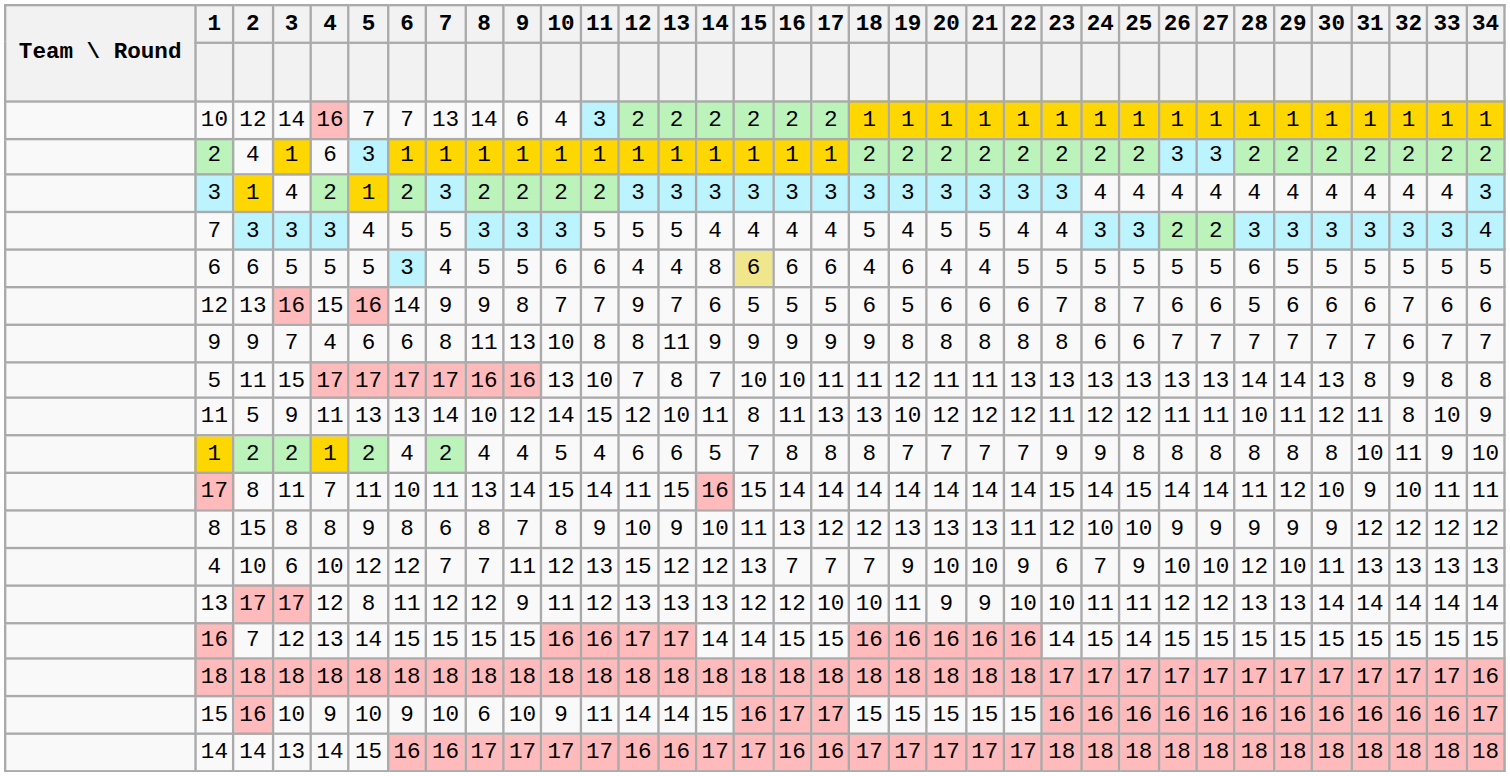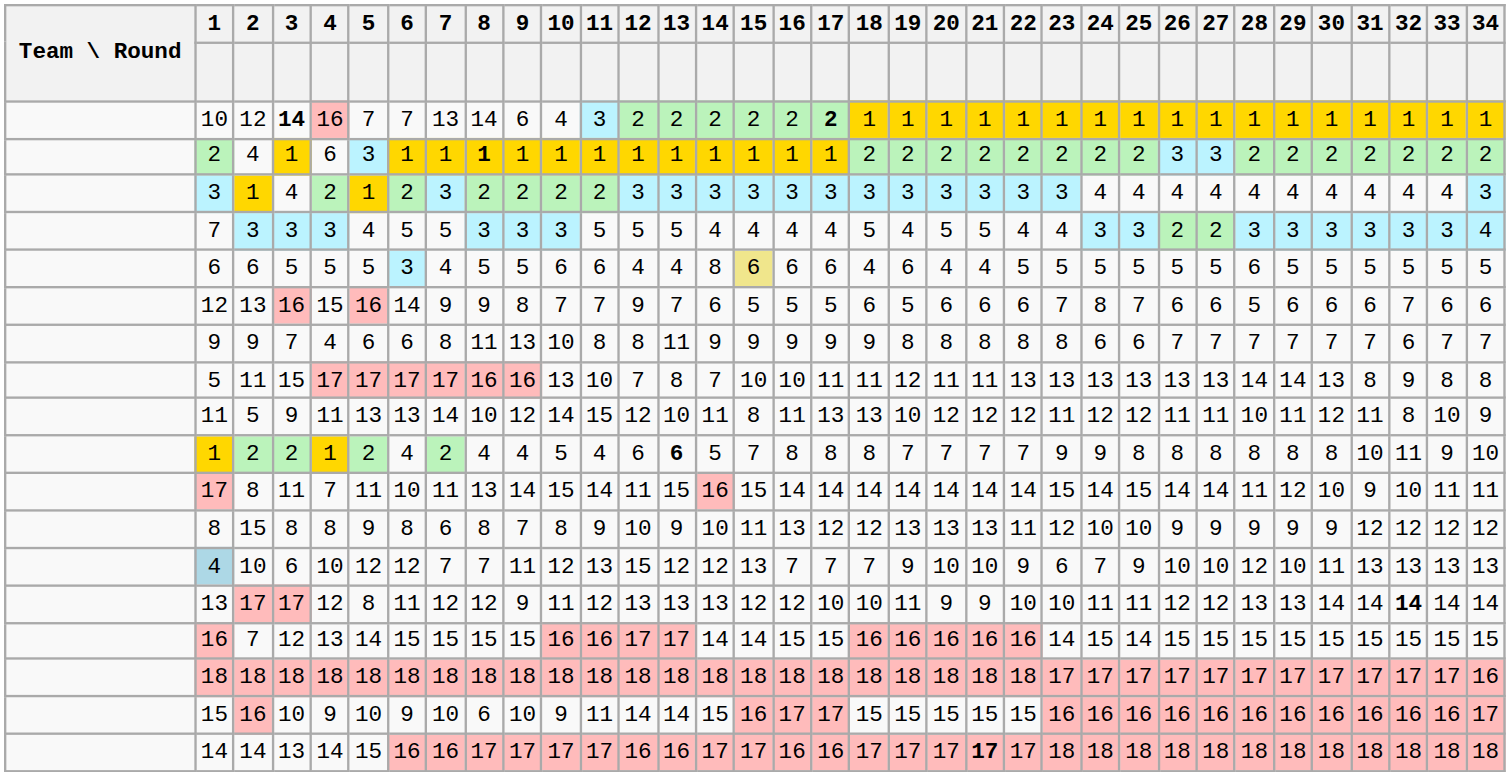row 3 | 3: normal -> bold
row 3 | 17: normal -> bold
row 4 | 8: normal -> bold
row 12 | 13: normal -> bold
row 15 | 1: no background -> lightblue background
row 16 | 32: normal -> bold
row 20 | 21: normal -> bold
